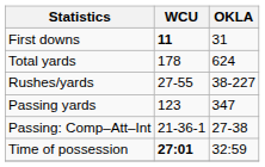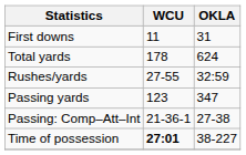First downs | WCU: bold -> normal
Rushes/yards | OKLA: 38-227 -> 32:59
Time of possession | OKLA: 32:59 -> 38-227
